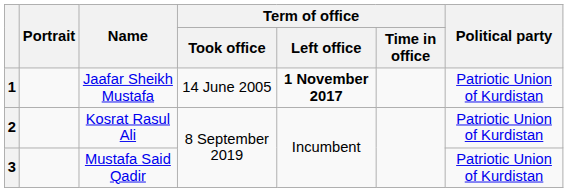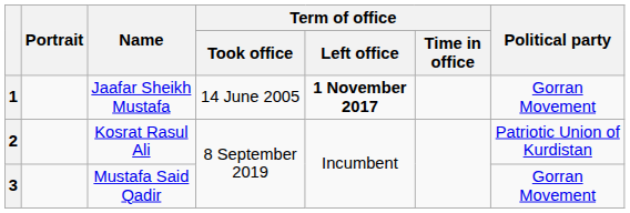1 | Political party: Patriotic Union of Kurdistan -> Gorran Movement
3 | Political party: Patriotic Union of Kurdistan -> Gorran Movement
